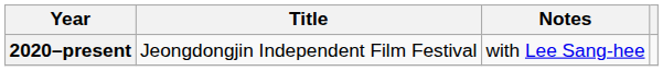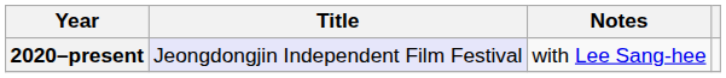2020–present | Title: no background -> lavender background
